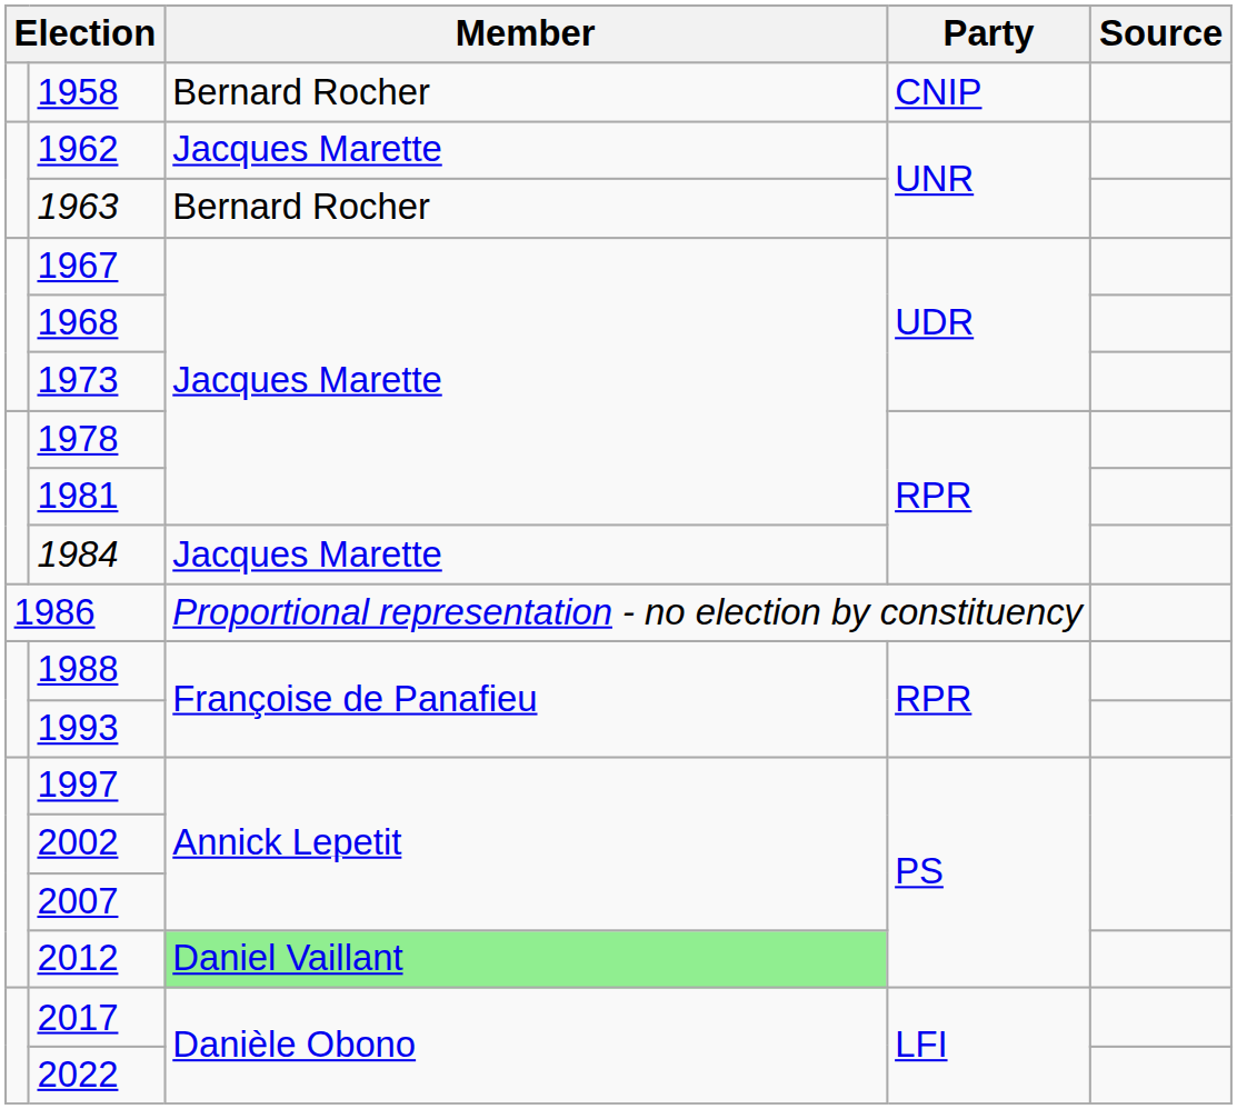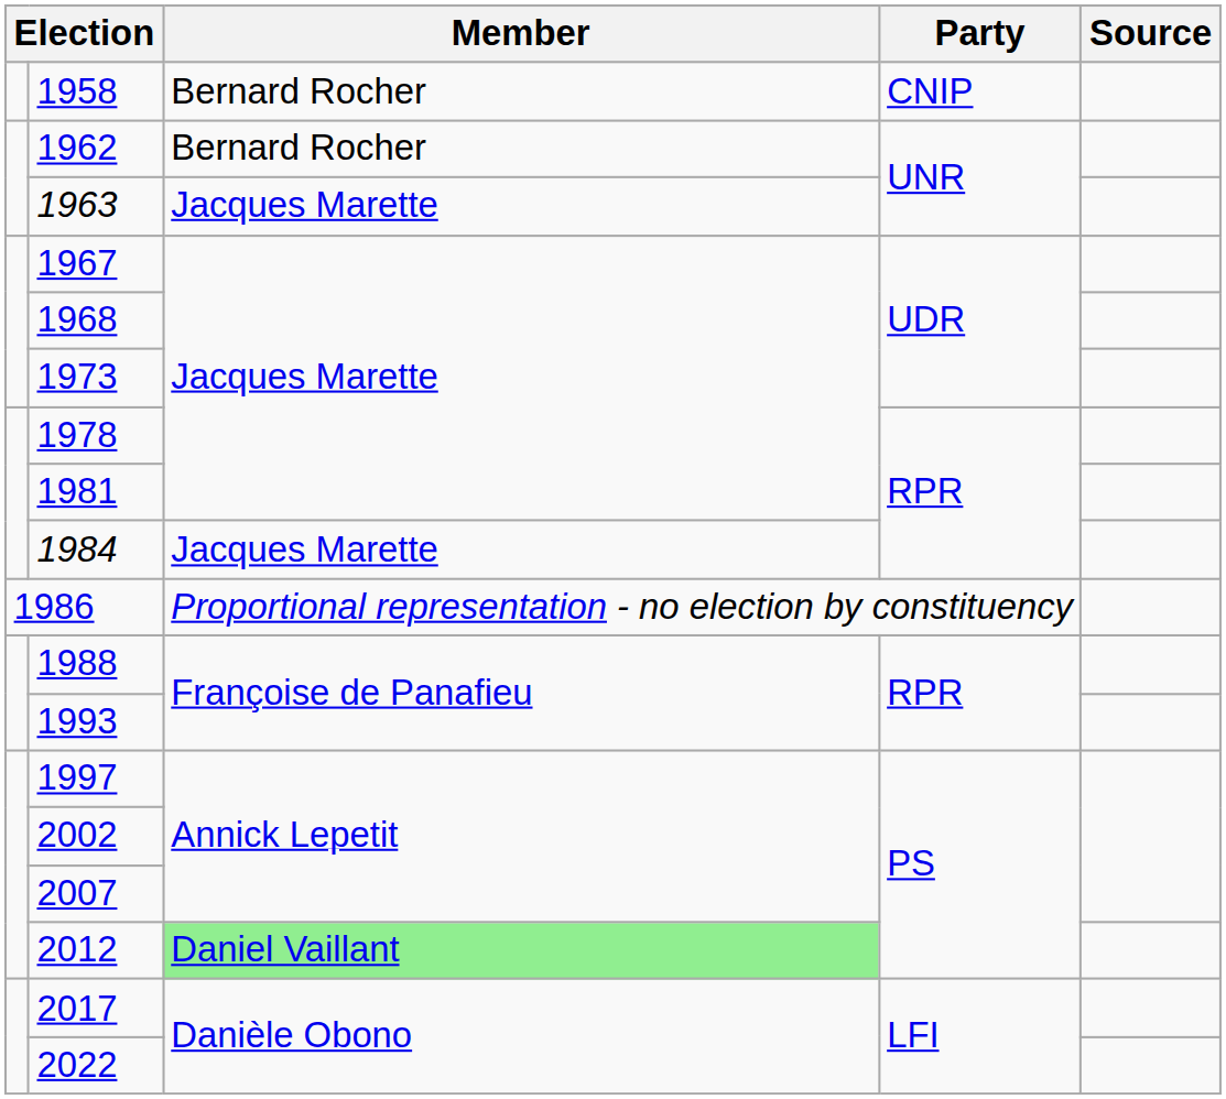1962 | Member: Jacques Marette -> Bernard Rocher
1963 | Member: Bernard Rocher -> Jacques Marette
